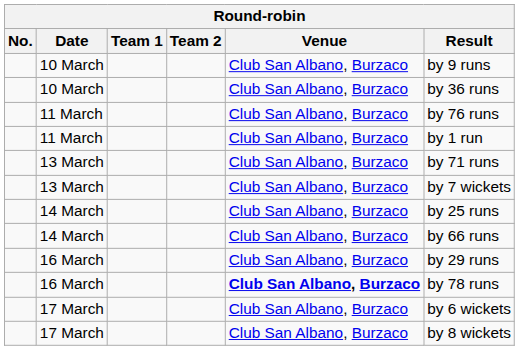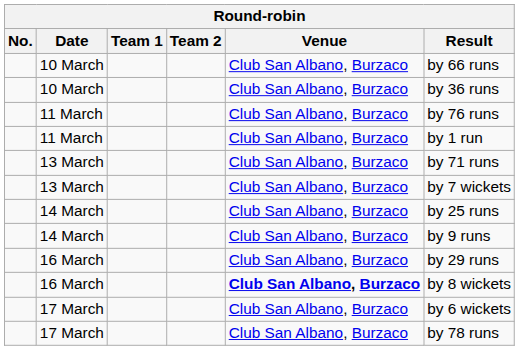row 3 | Result: by 9 runs -> by 66 runs
row 10 | Result: by 66 runs -> by 9 runs
row 12 | Result: by 78 runs -> by 8 wickets
row 14 | Result: by 8 wickets -> by 78 runs
